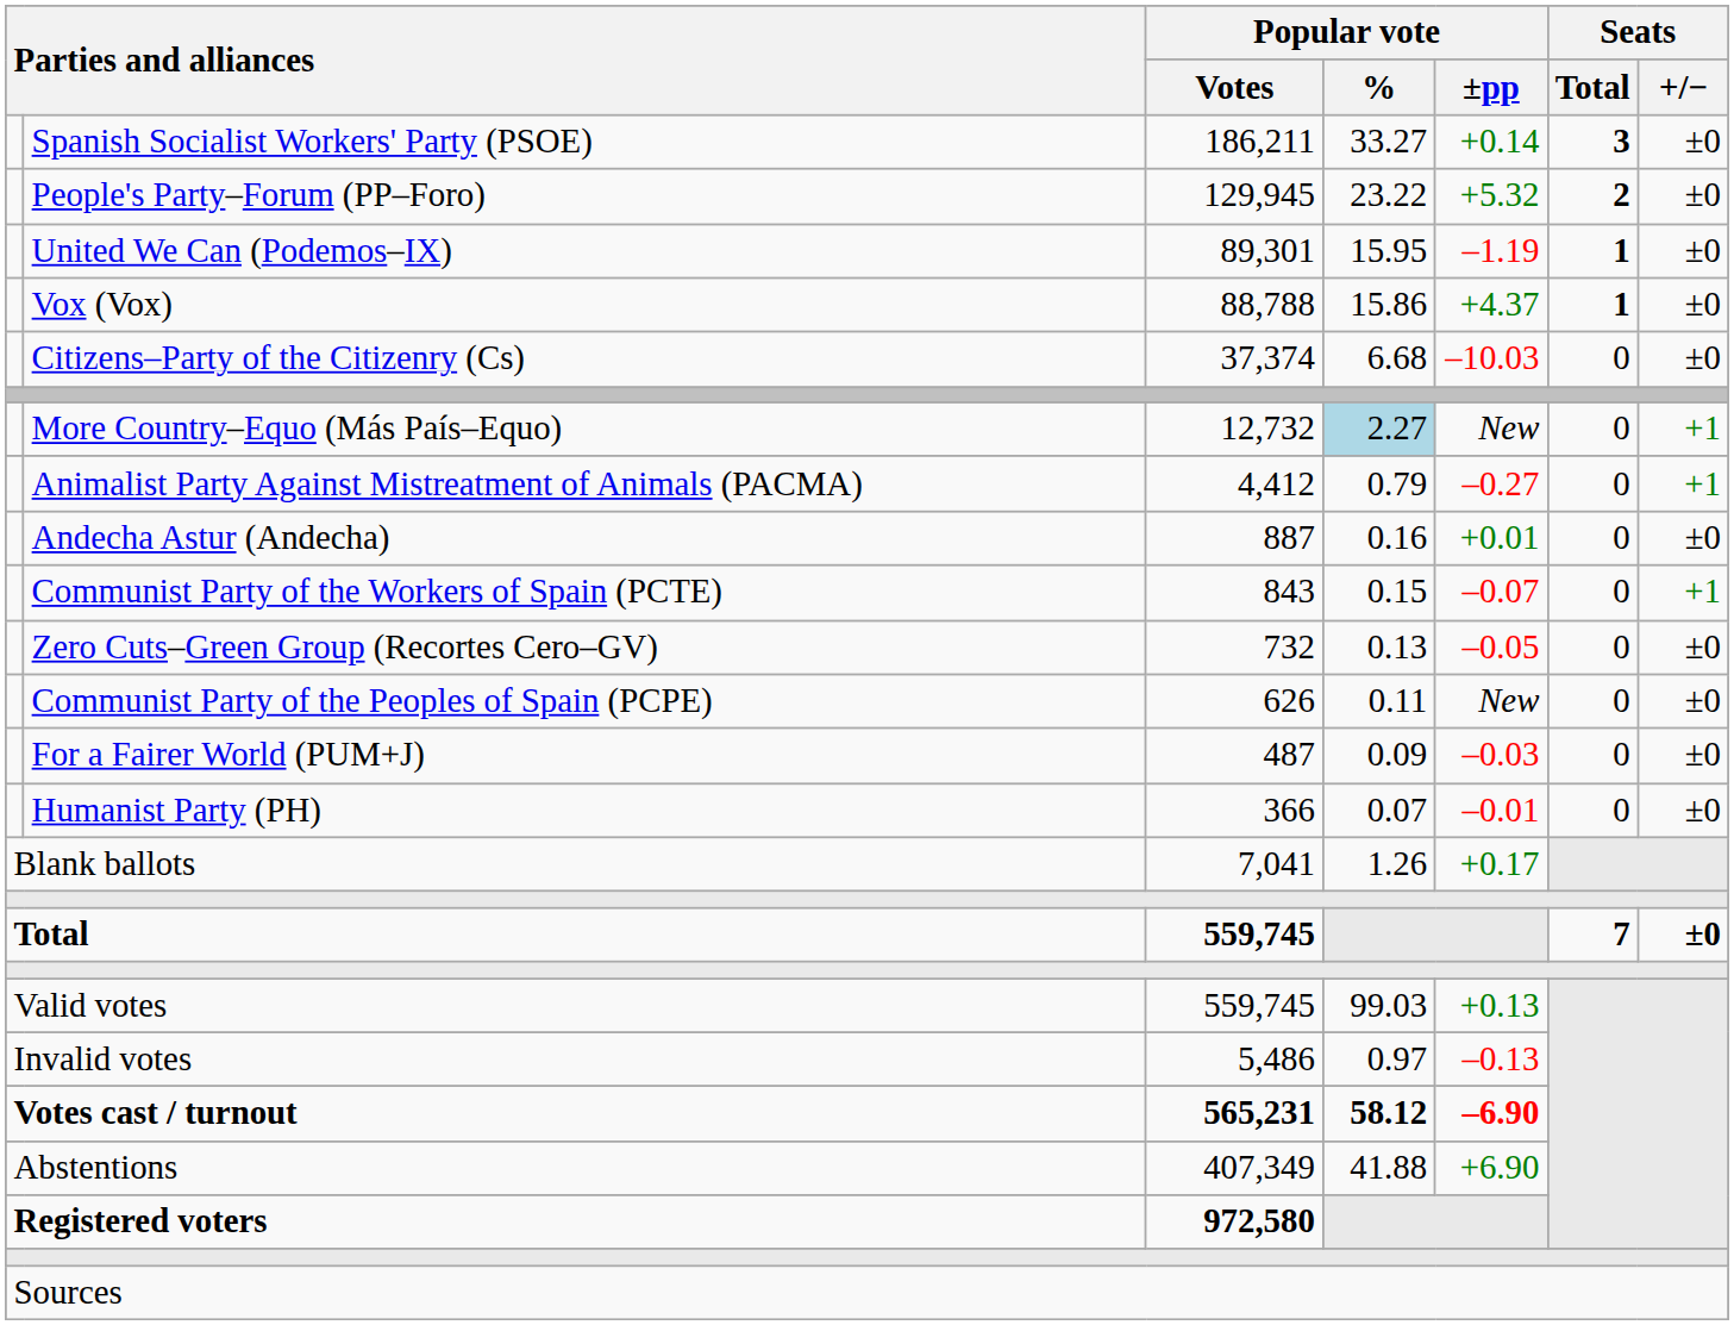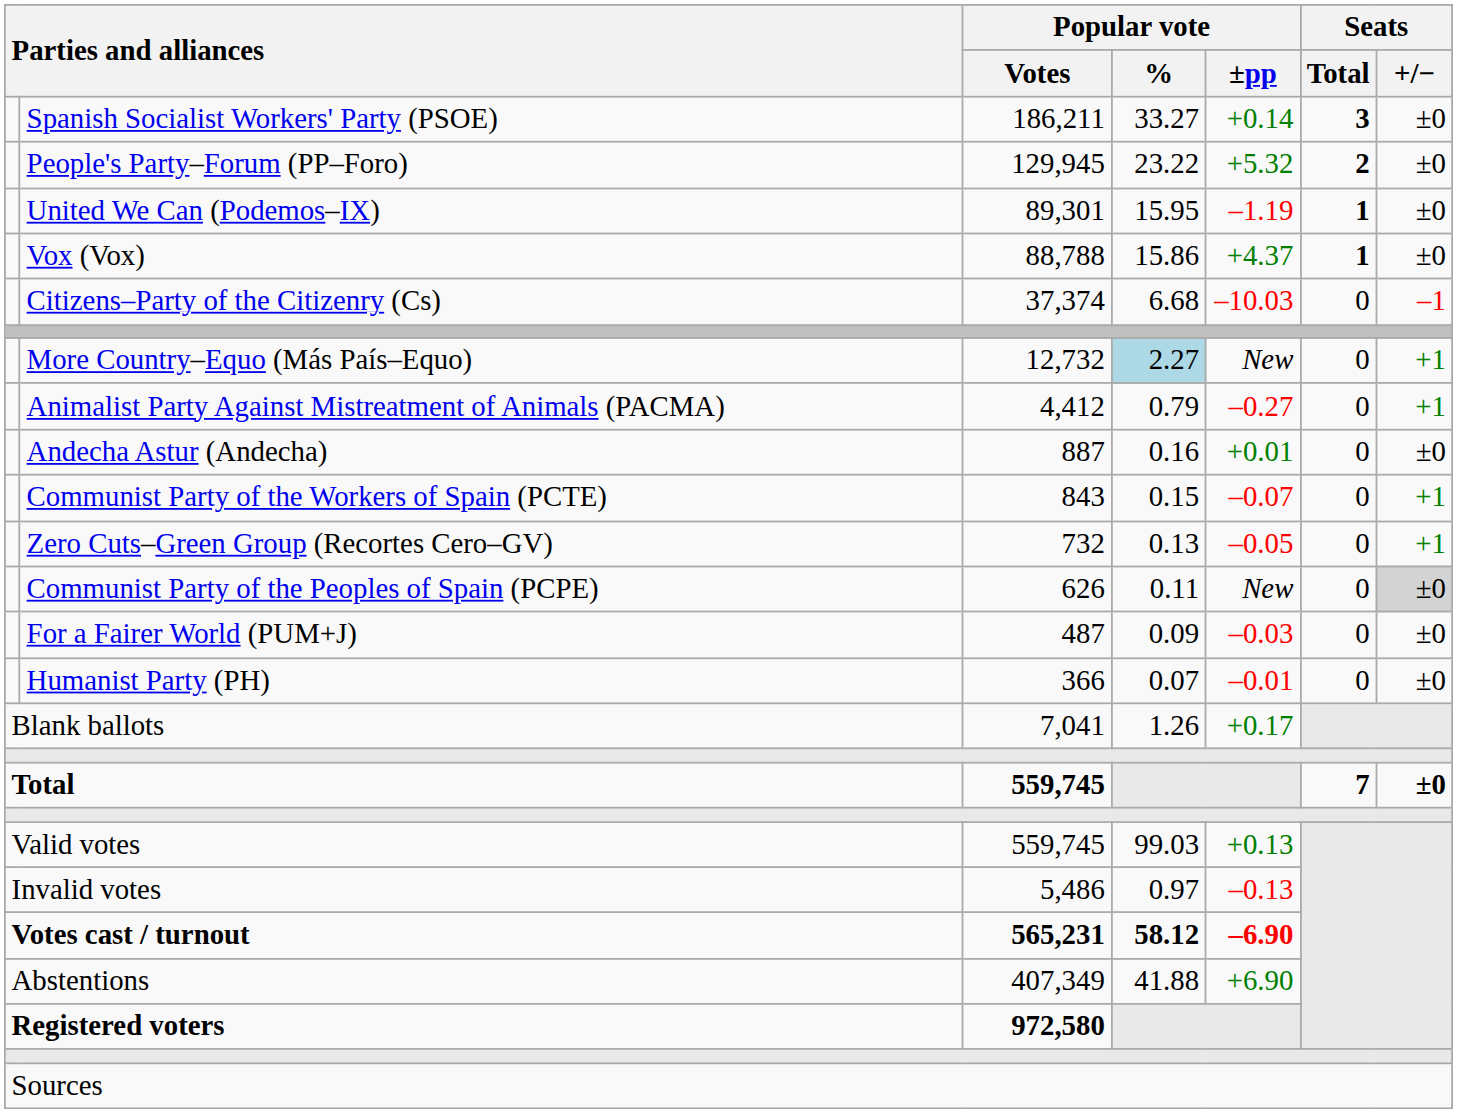Citizens–Party of the Citizenry (Cs) | Seats / +/−: ±0 -> –1
Zero Cuts–Green Group (Recortes Cero–GV) | Seats / +/−: ±0 -> +1
Communist Party of the Peoples of Spain (PCPE) | Seats / +/−: no background -> lightgrey background
